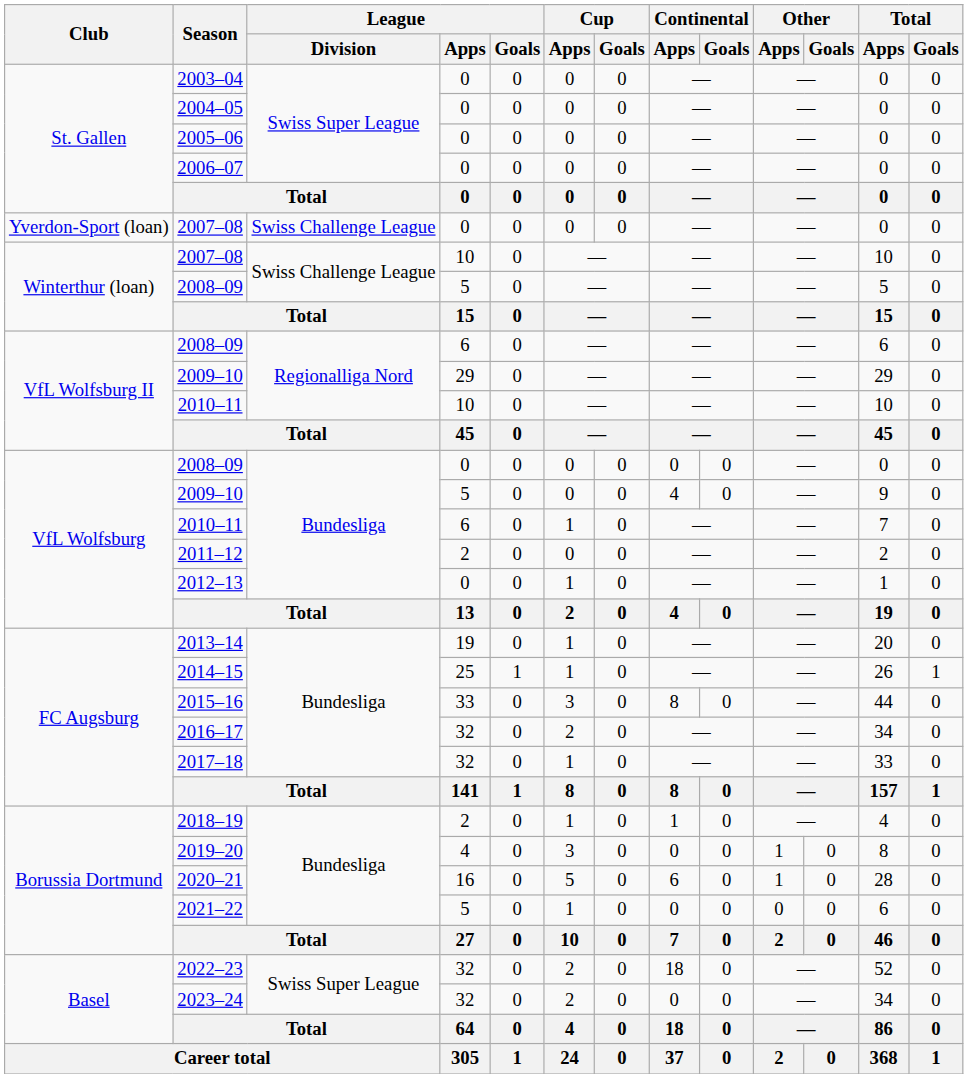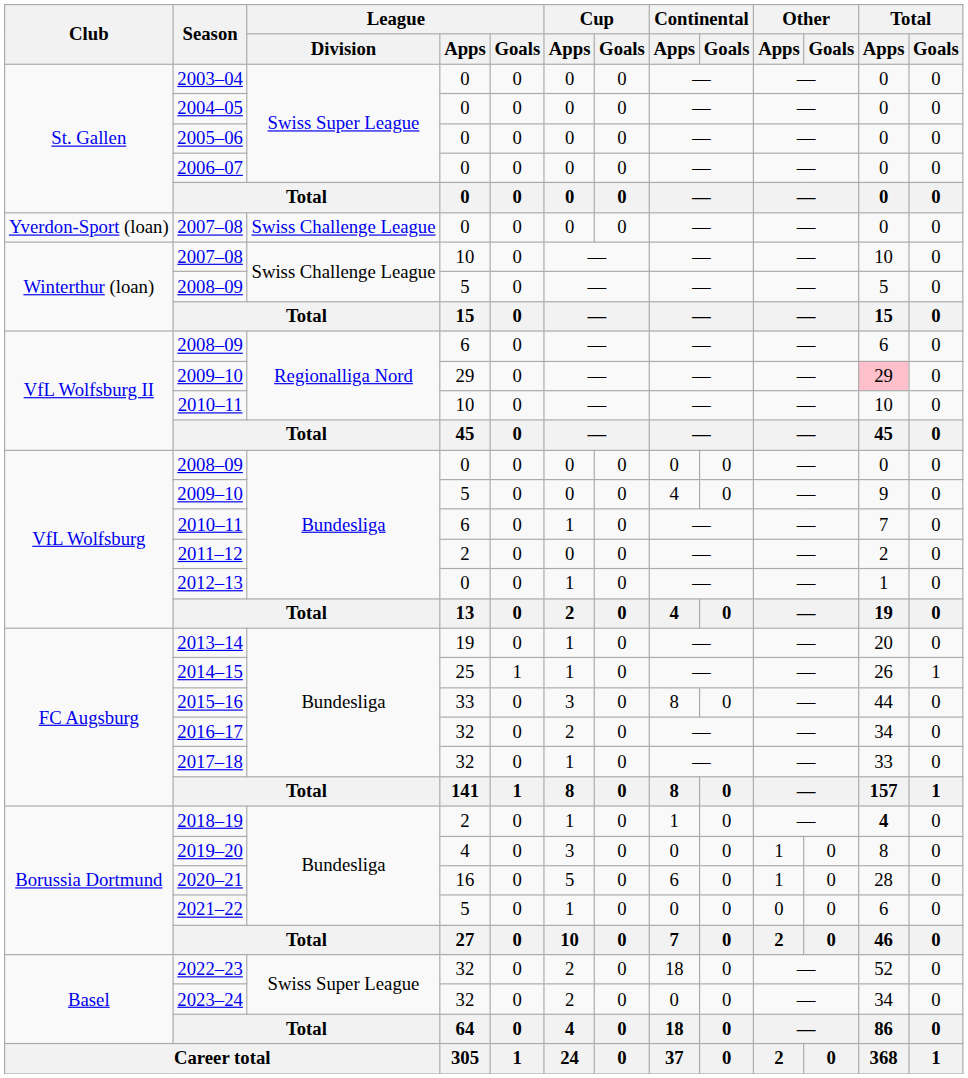2009–10 / 29 | Total / Apps: no background -> pink background
2018–19 | Total / Apps: normal -> bold
